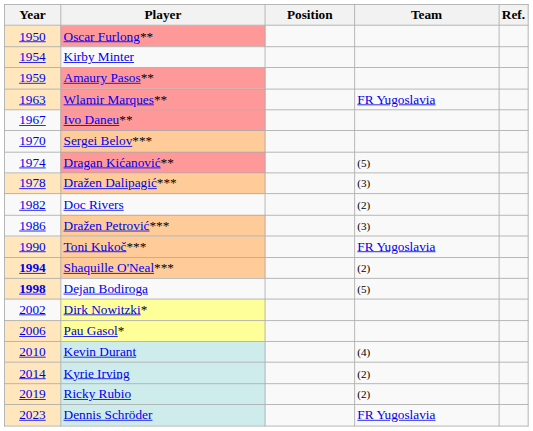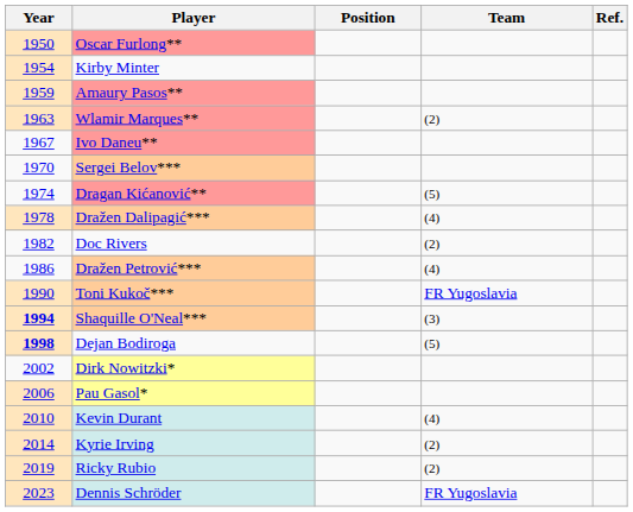Wlamir Marques** | Team: FR Yugoslavia -> (2)
Dražen Dalipagić*** | Team: (3) -> (4)
Dražen Petrović*** | Team: (3) -> (4)
Shaquille O'Neal*** | Team: (2) -> (3)
